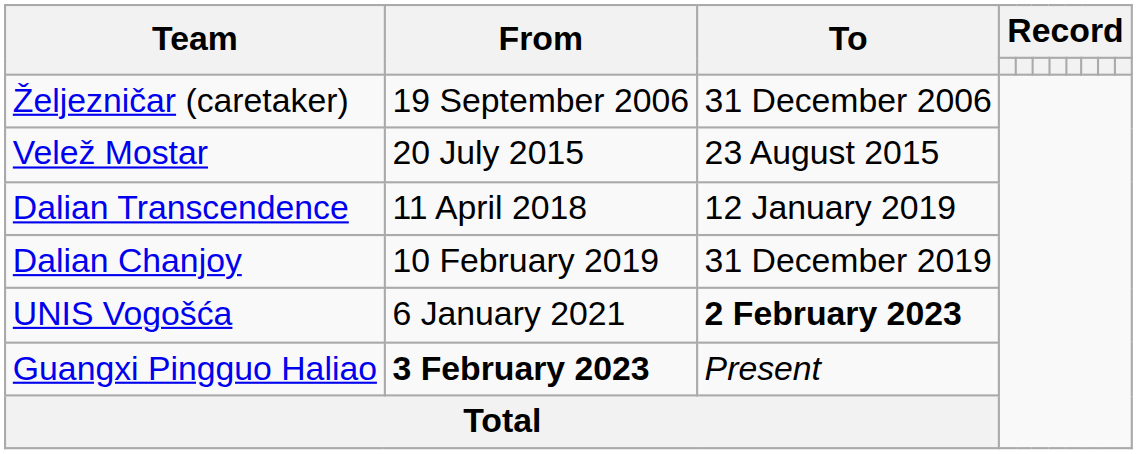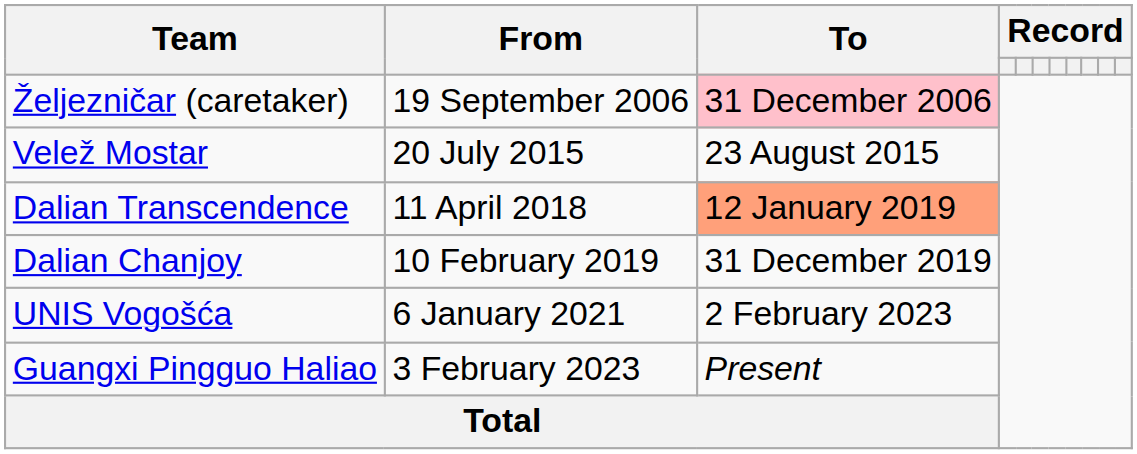Željezničar (caretaker) | To: no background -> pink background
Dalian Transcendence | To: no background -> lightsalmon background
UNIS Vogošća | To: bold -> normal
Guangxi Pingguo Haliao | From: bold -> normal
